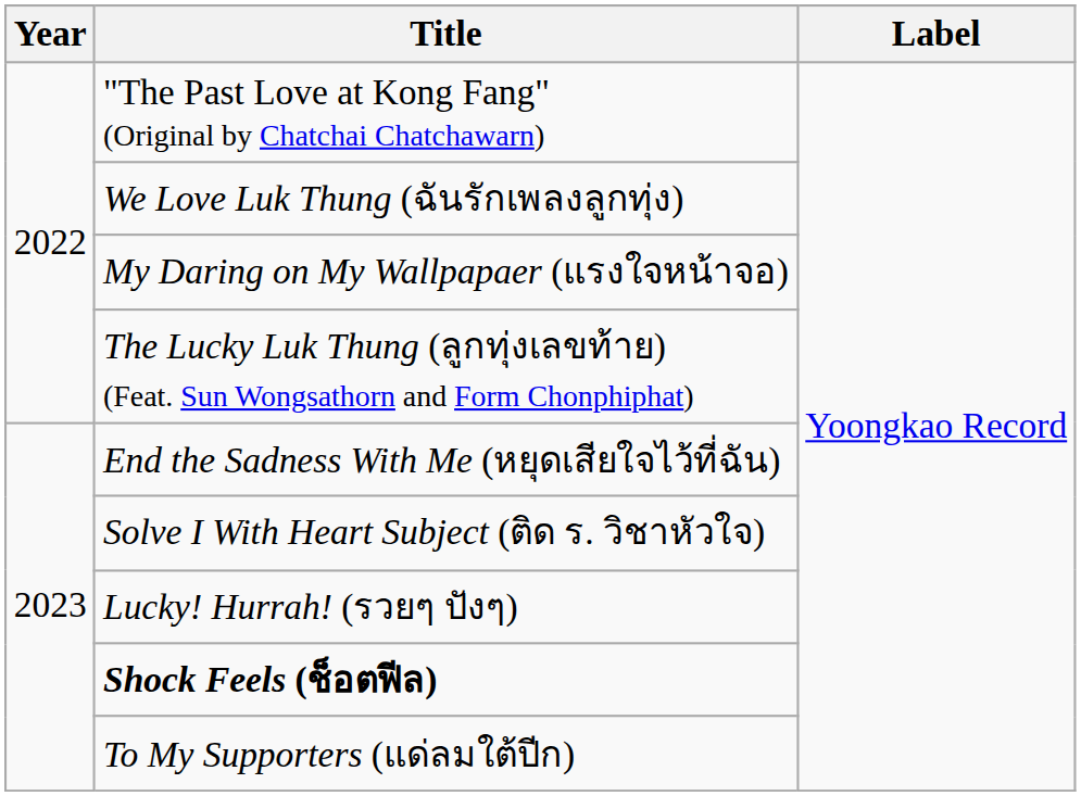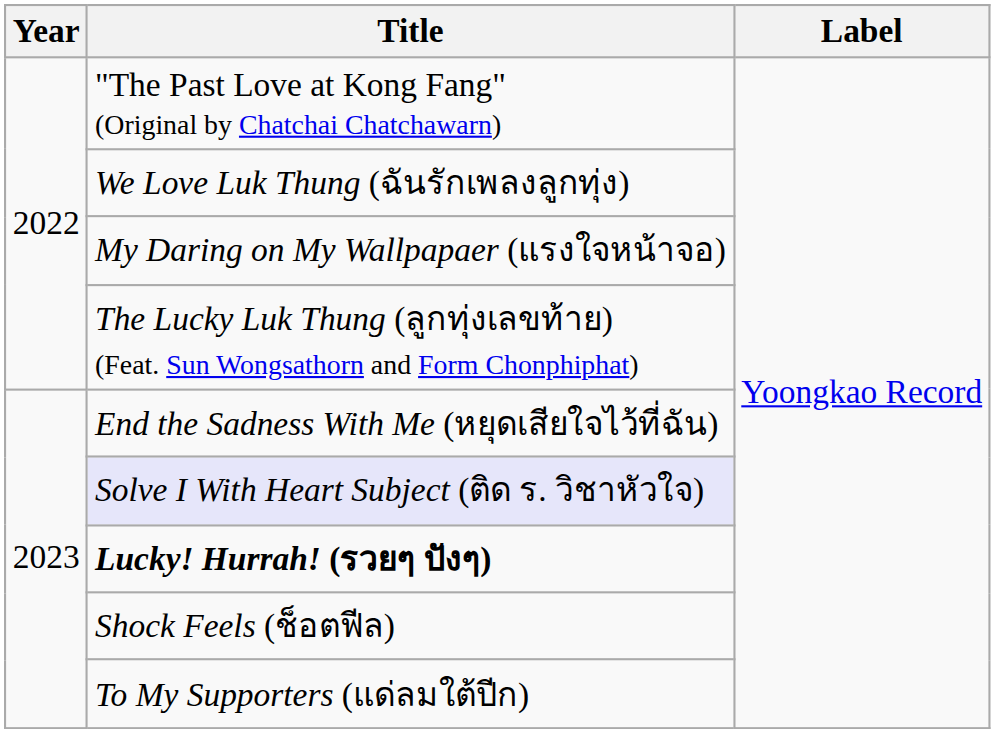Solve I With Heart Subject (ติด ร. วิชาหัวใจ) | Title: no background -> lavender background
Lucky! Hurrah! (รวยๆ ปังๆ) | Title: normal -> bold
Shock Feels (ช็อตฟีล) | Title: bold -> normal
